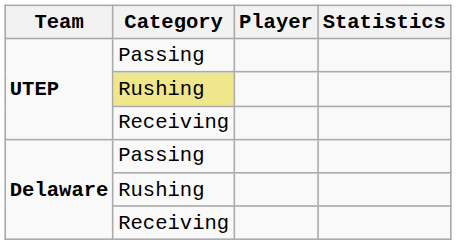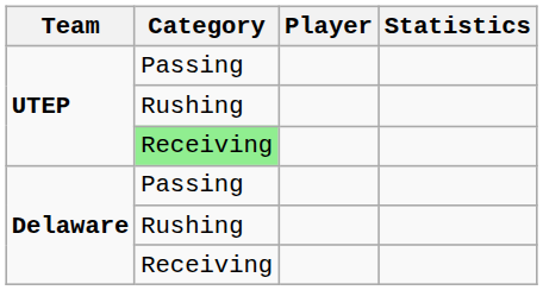UTEP / Rushing | Category: khaki background -> no background
UTEP / Receiving | Category: no background -> lightgreen background
